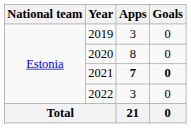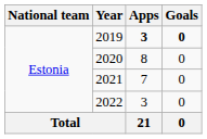2019 | Apps: normal -> bold
2019 | Goals: normal -> bold
2021 | Apps: bold -> normal
2021 | Goals: bold -> normal
